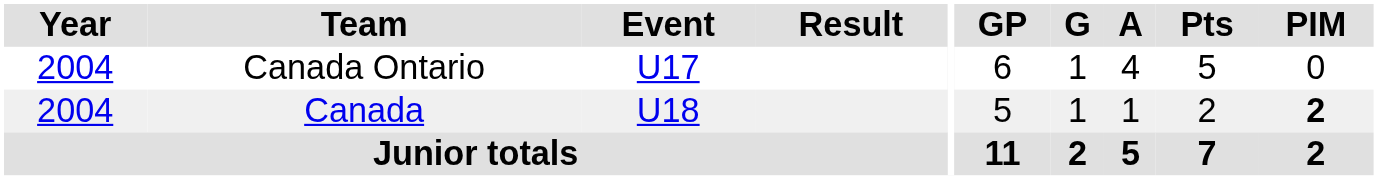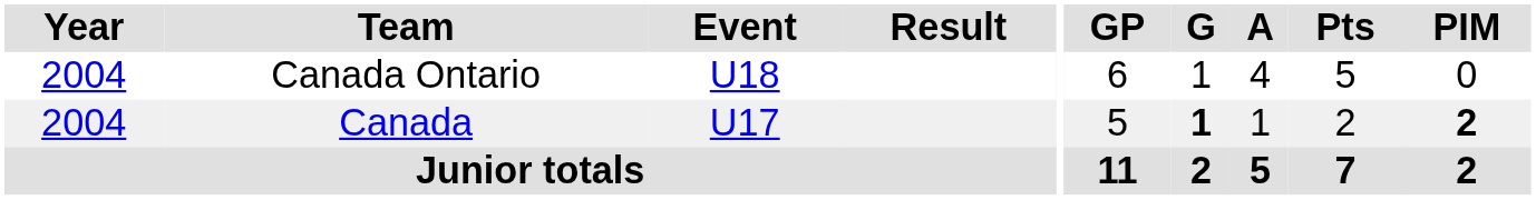Canada Ontario | Event: U17 -> U18
Canada | Event: U18 -> U17
Canada | G: normal -> bold
